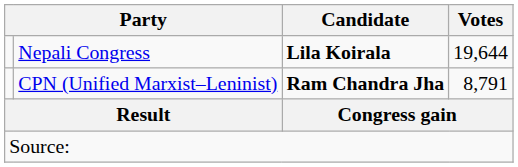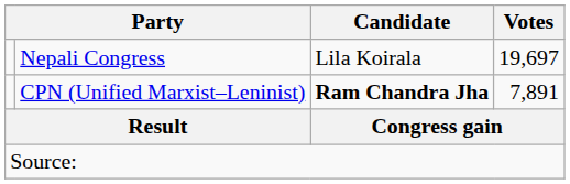Nepali Congress | Candidate: bold -> normal
Nepali Congress | Votes: 19,644 -> 19,697
CPN (Unified Marxist–Leninist) | Votes: 8,791 -> 7,891
